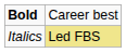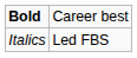Italics | column 2: khaki background -> no background
